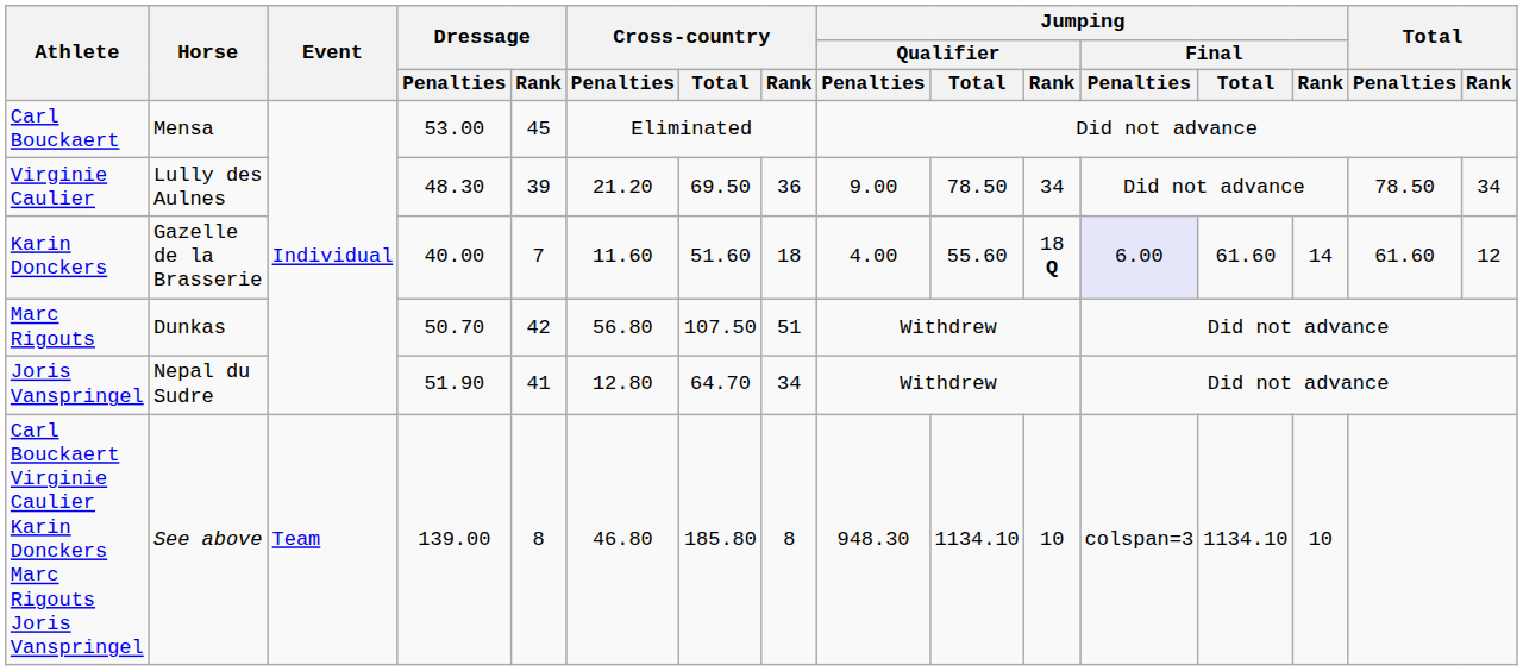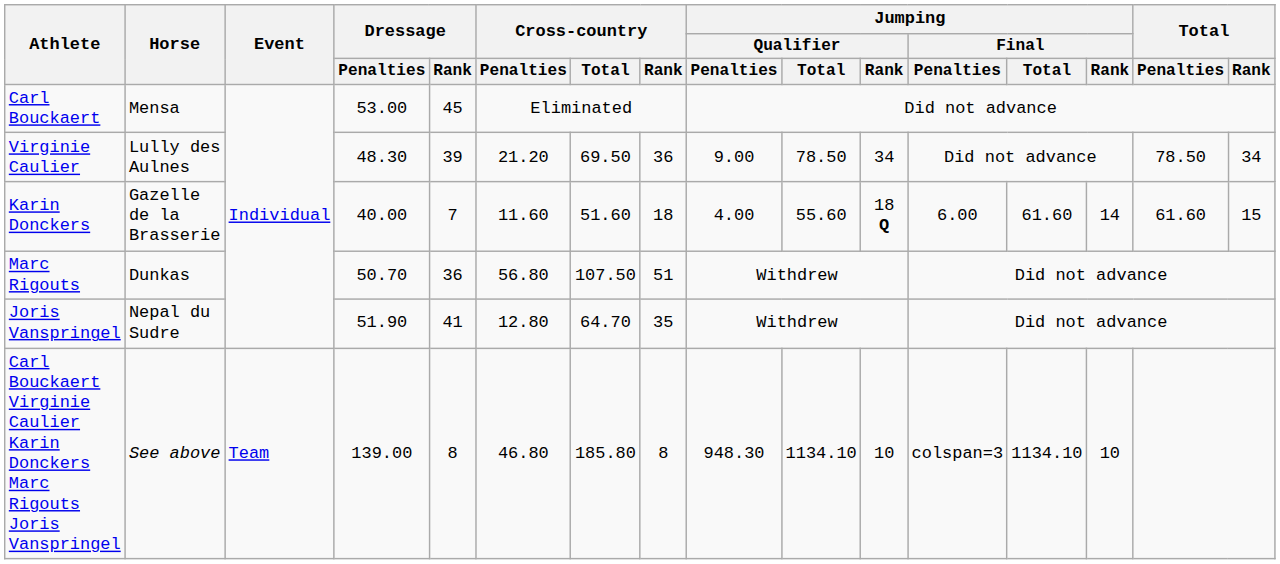Karin Donckers | Jumping / Final / Penalties: lavender background -> no background
Karin Donckers | Total / Rank: 12 -> 15
Marc Rigouts | Dressage / Rank: 42 -> 36
Joris Vanspringel | Cross-country / Rank: 34 -> 35
